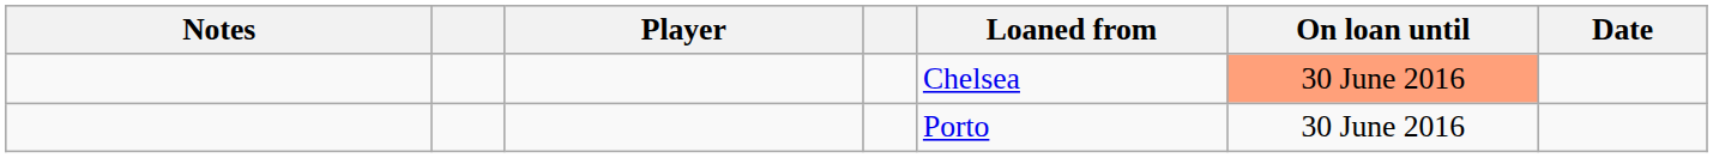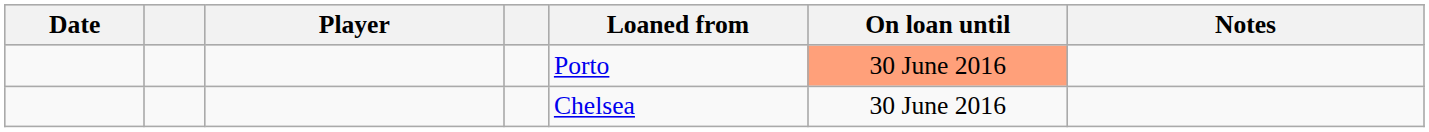columns swapped: Date <-> Notes
row 2 | Loaned from: Chelsea -> Porto
row 3 | Loaned from: Porto -> Chelsea
